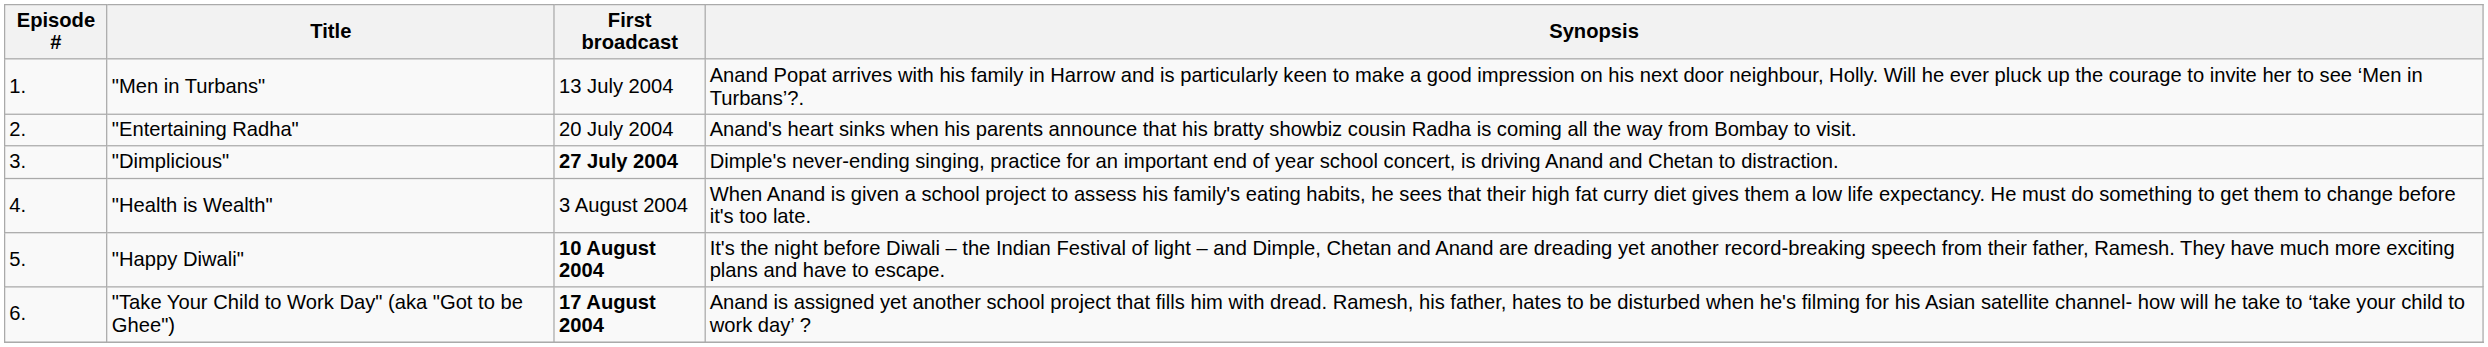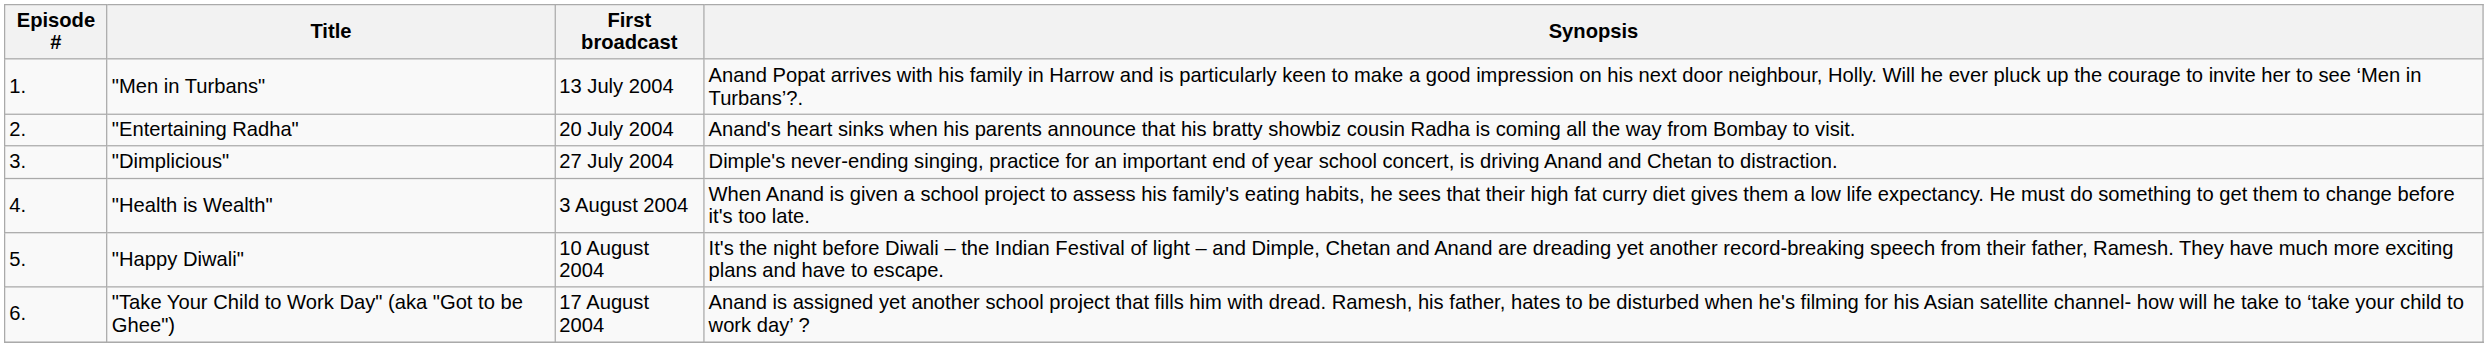"Dimplicious" | First broadcast: bold -> normal
"Happy Diwali" | First broadcast: bold -> normal
"Take Your Child to Work Day" (aka "Got to be Ghee") | First broadcast: bold -> normal
